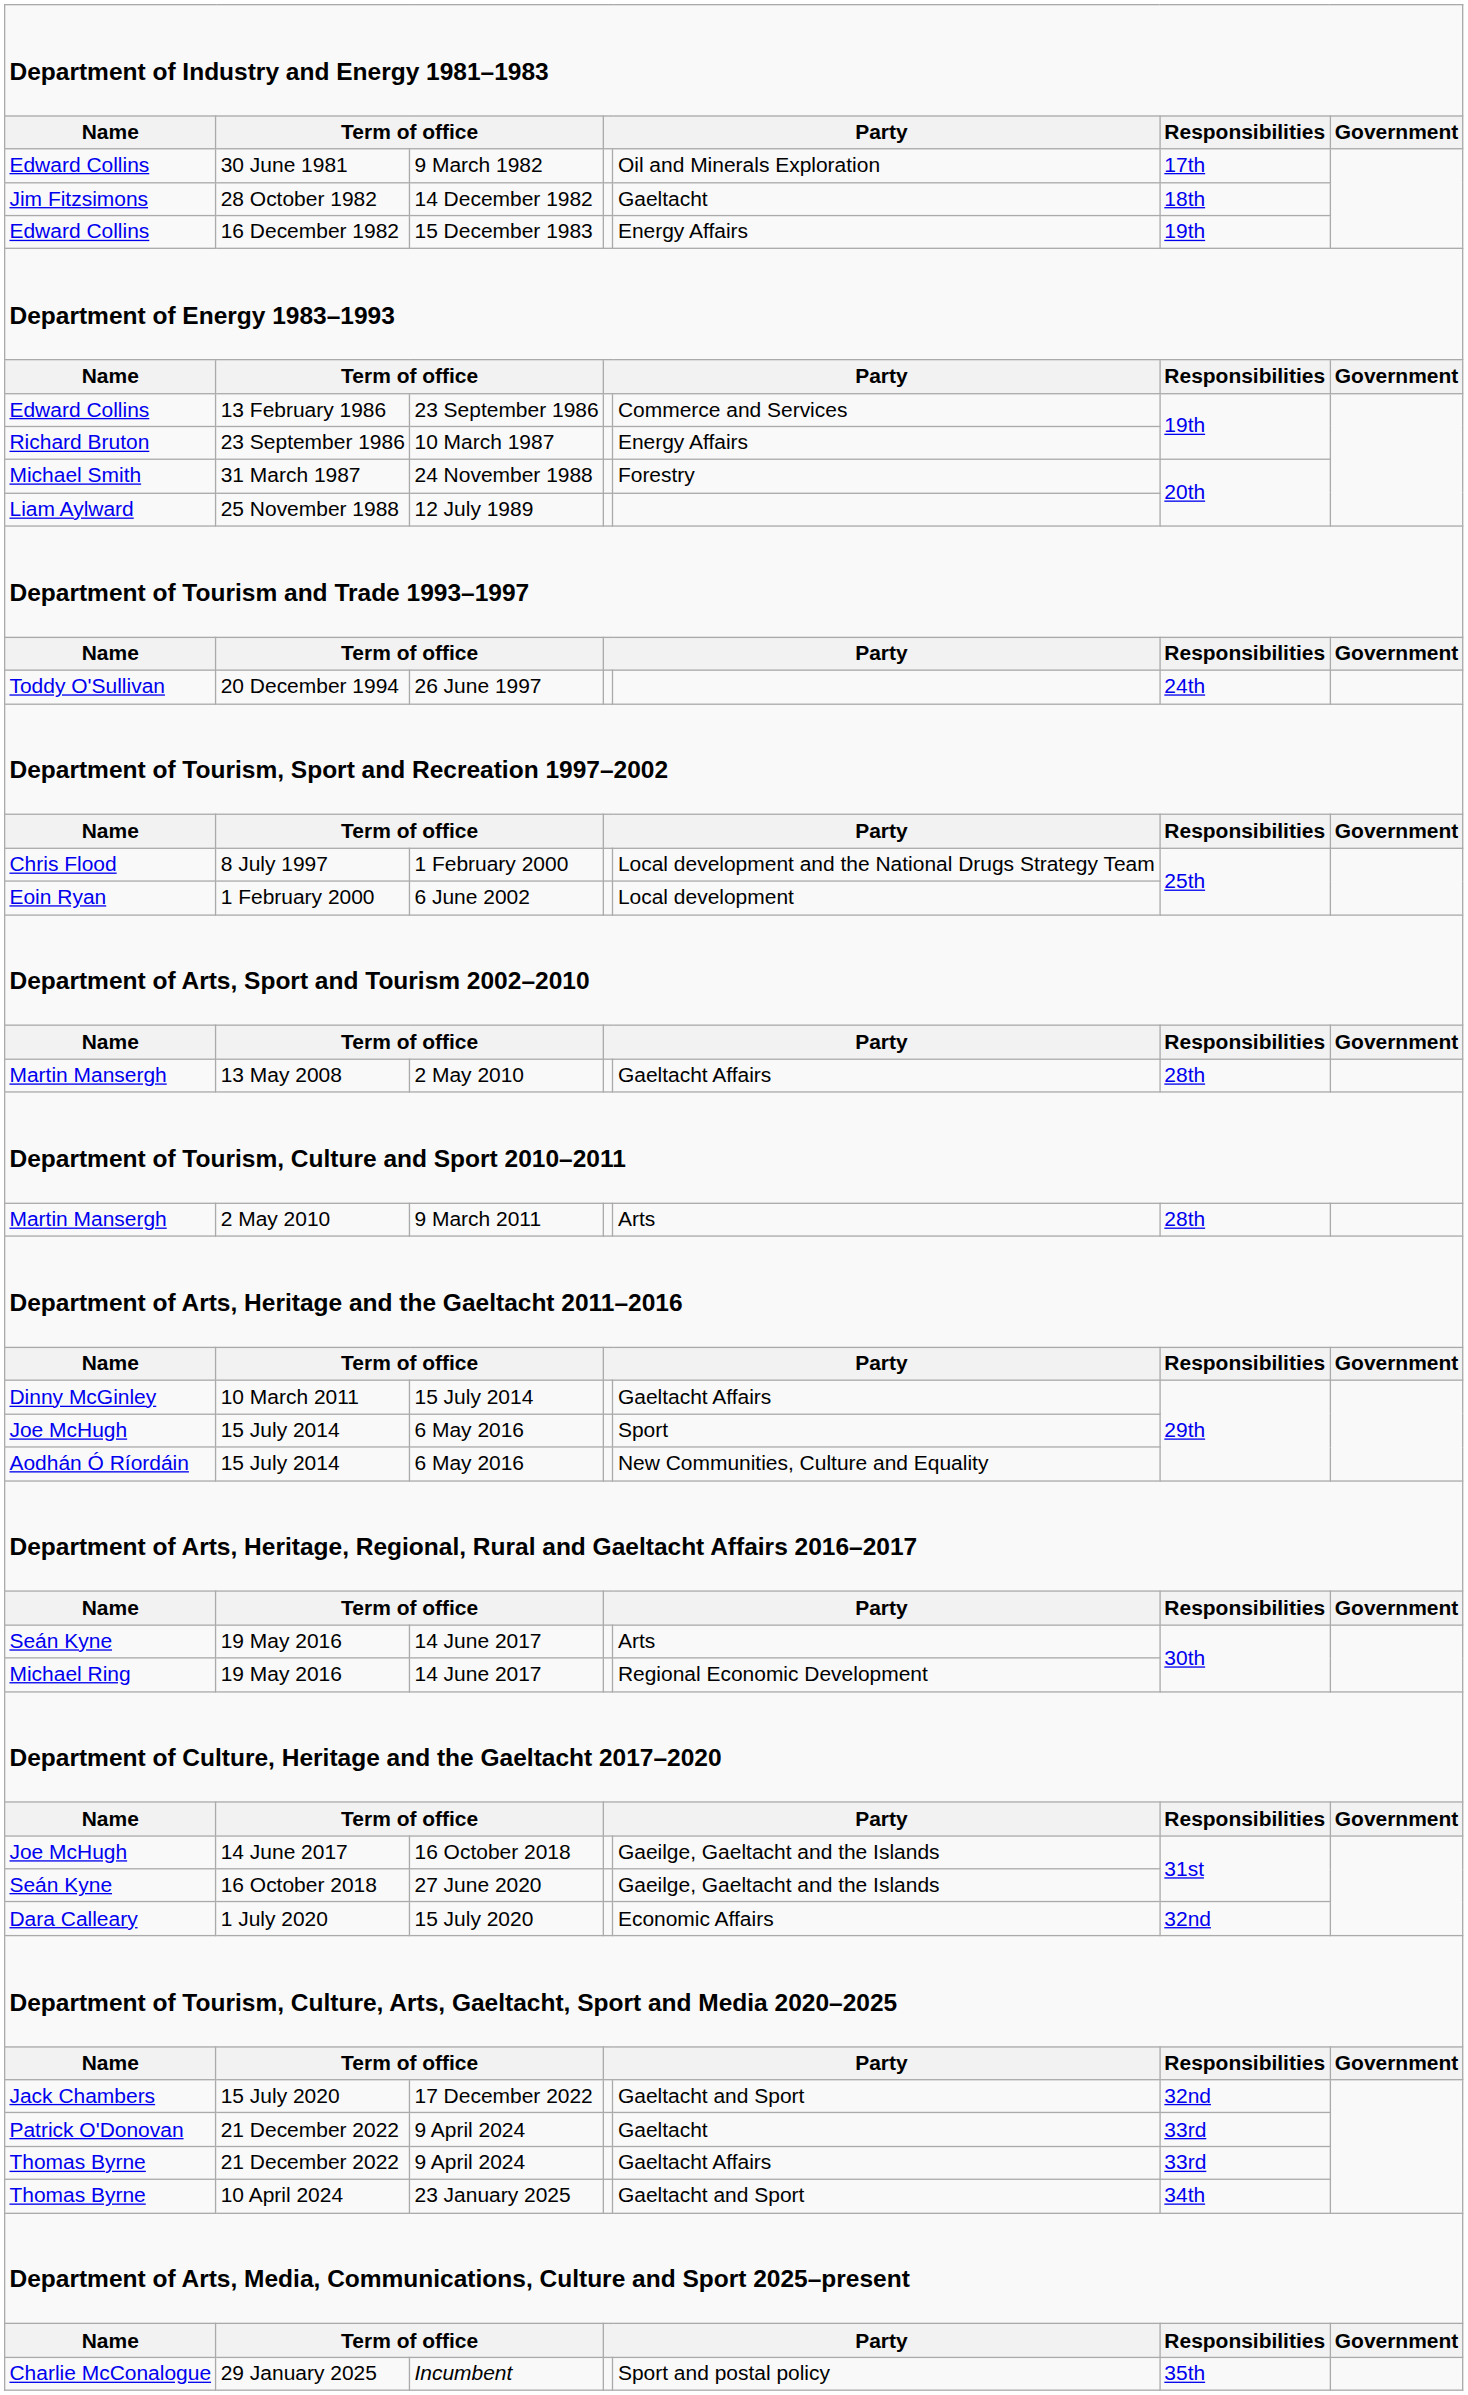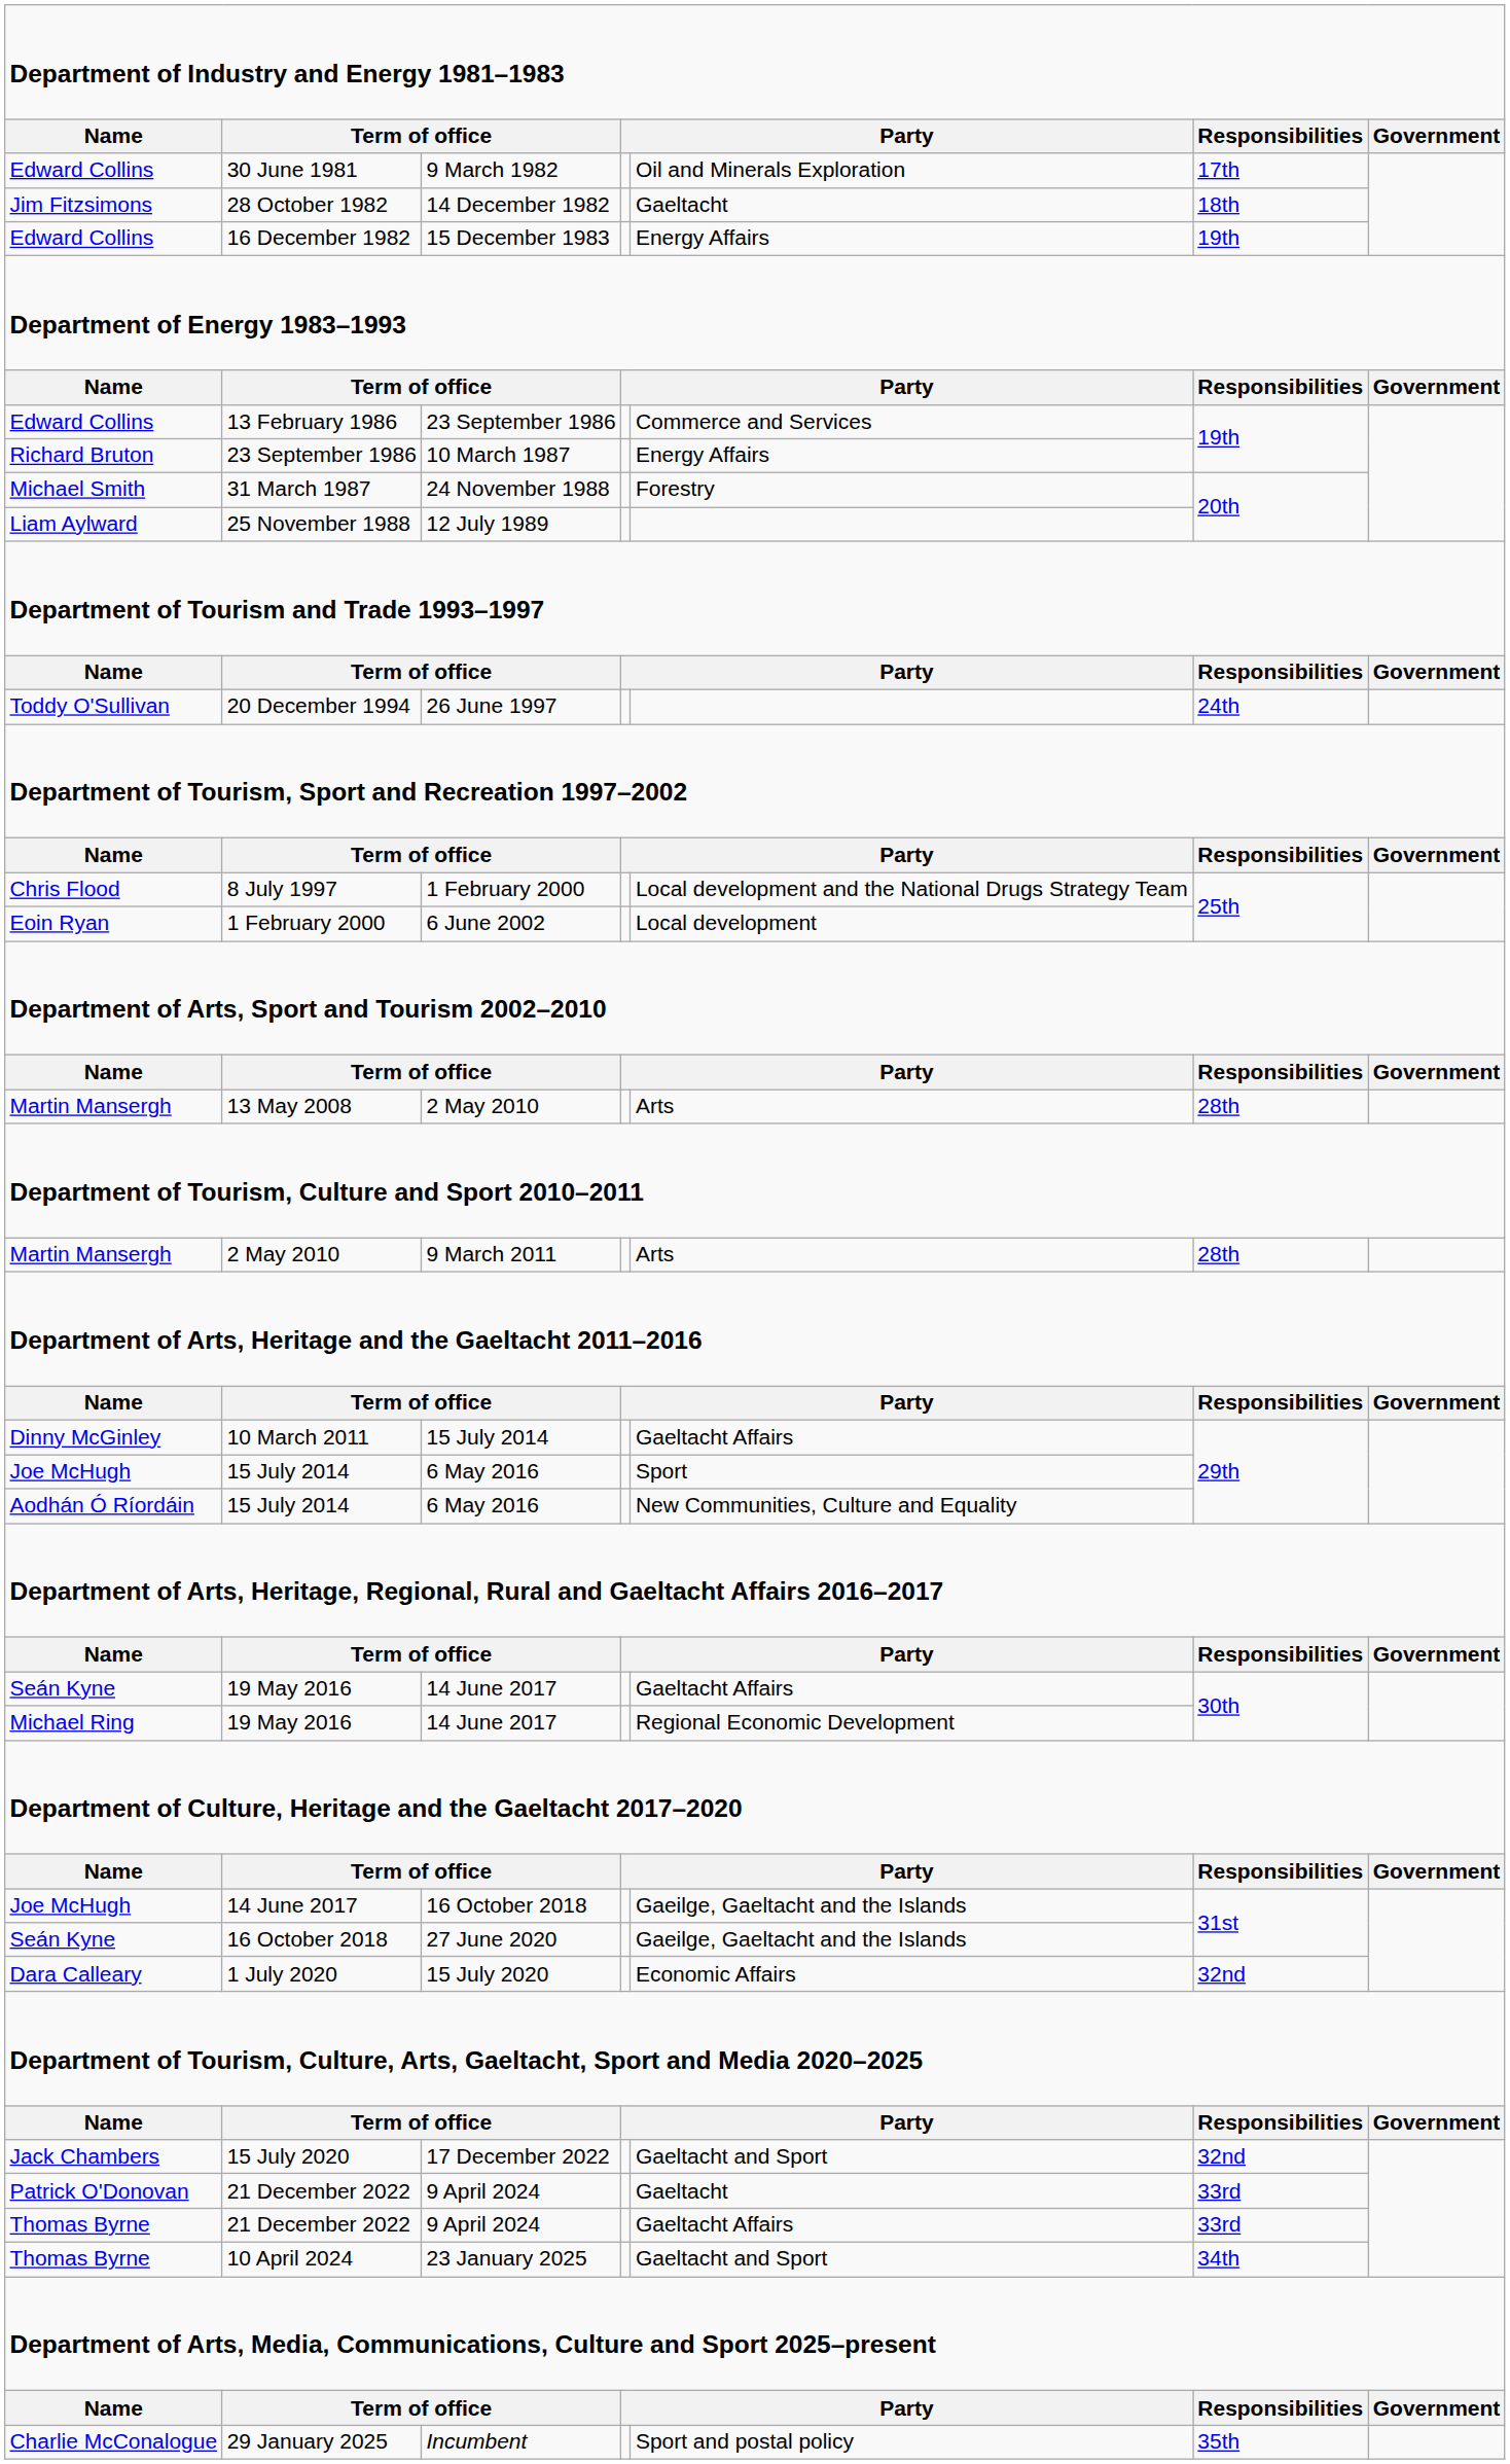13 May 2008 | column 5: Gaeltacht Affairs -> Arts
Seán Kyne / 19 May 2016 | column 5: Arts -> Gaeltacht Affairs
